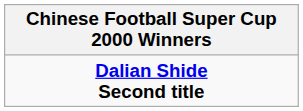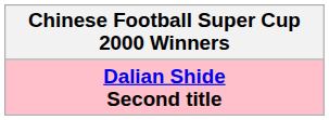row 2 | column 1: no background -> pink background
